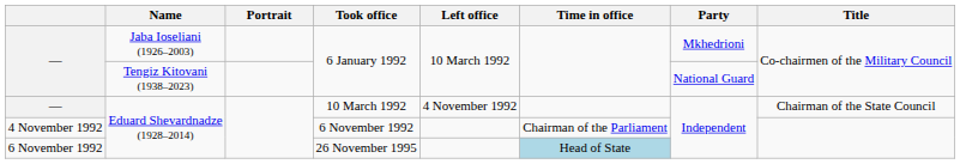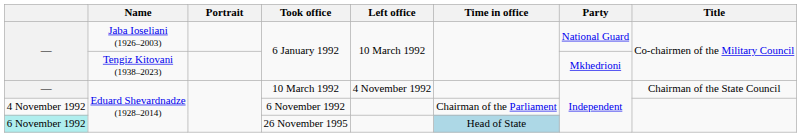Jaba Ioseliani (1926–2003) / 6 January 1992 | Party: Mkhedrioni -> National Guard
Tengiz Kitovani (1938–2023) / 6 January 1992 | Party: National Guard -> Mkhedrioni
26 November 1995 | column 1: no background -> paleturquoise background
